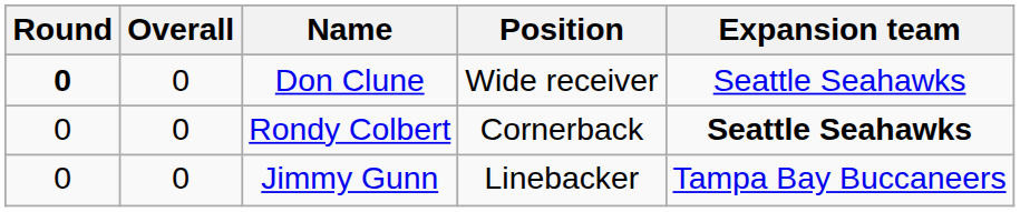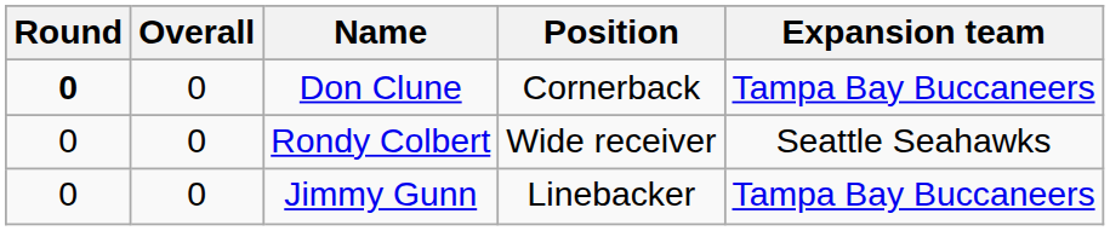Don Clune | Position: Wide receiver -> Cornerback
Don Clune | Expansion team: Seattle Seahawks -> Tampa Bay Buccaneers
Rondy Colbert | Position: Cornerback -> Wide receiver
Rondy Colbert | Expansion team: bold -> normal
